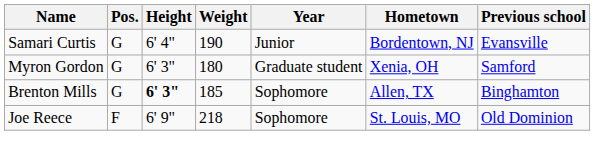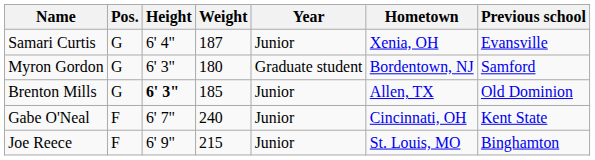Samari Curtis | Weight: 190 -> 187
Samari Curtis | Hometown: Bordentown, NJ -> Xenia, OH
Myron Gordon | Hometown: Xenia, OH -> Bordentown, NJ
Brenton Mills | Year: Sophomore -> Junior
Brenton Mills | Previous school: Binghamton -> Old Dominion
+ row: Gabe O'Neal | F | 6' 7" | 240 | Junior | Cincinnati, OH | Kent State
Joe Reece | Weight: 218 -> 215
Joe Reece | Year: Sophomore -> Junior
Joe Reece | Previous school: Old Dominion -> Binghamton
